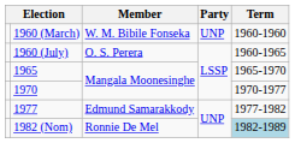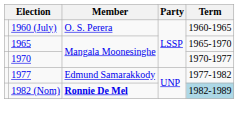- row: 1960 (March) | W. M. Bibile Fonseka | UNP | 1960-1960
1982 (Nom) | Member: normal -> bold
